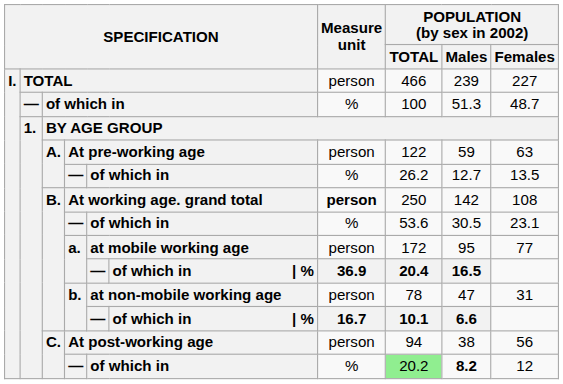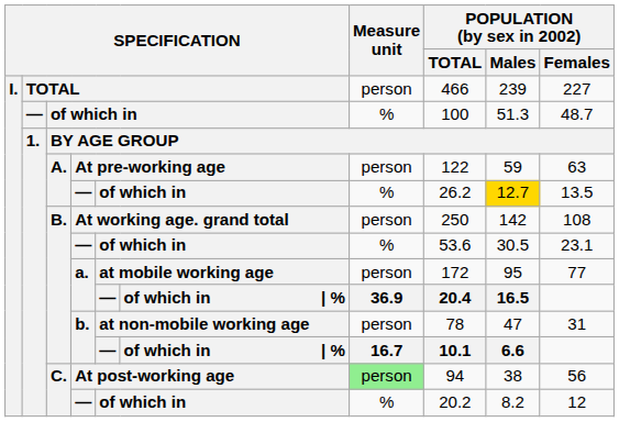A. / — | POPULATION (by sex in 2002) / Males: no background -> gold background
At working age. grand total | Measure unit: bold -> normal
At post-working age | Measure unit: no background -> lightgreen background
C. / — | POPULATION (by sex in 2002) / TOTAL: lightgreen background -> no background
C. / — | POPULATION (by sex in 2002) / Males: bold -> normal
